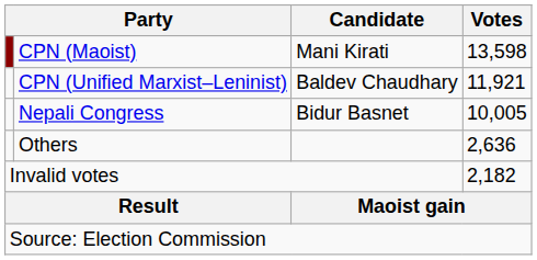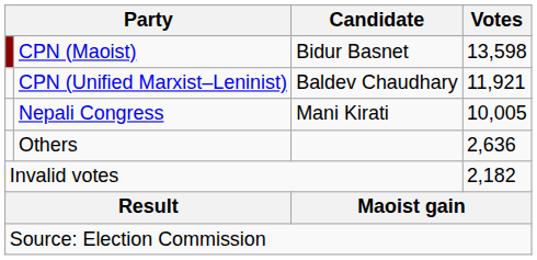CPN (Maoist) | Candidate: Mani Kirati -> Bidur Basnet
Nepali Congress | Candidate: Bidur Basnet -> Mani Kirati
